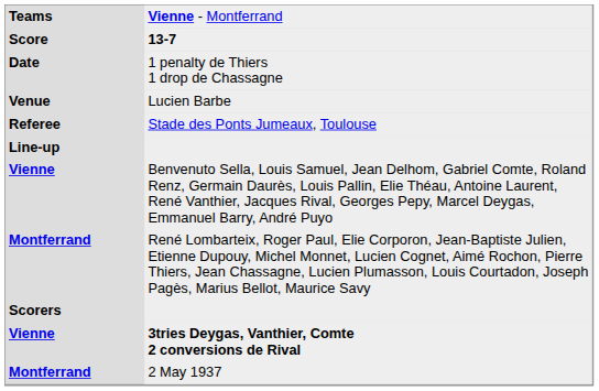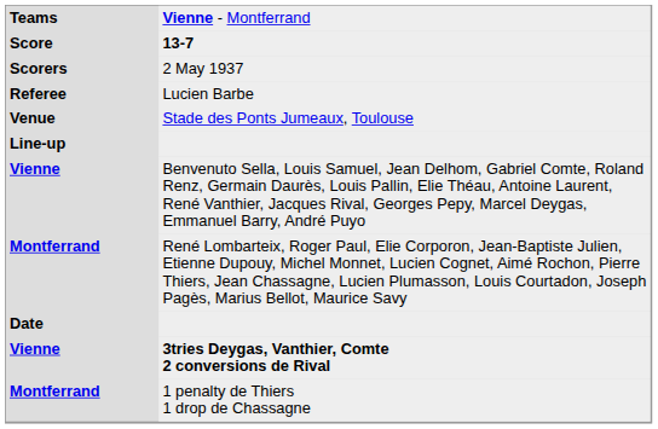row 3 | column 1: Date -> Scorers
row 3 | column 2: 1 penalty de Thiers 1 drop de Chassagne -> 2 May 1937
row 4 | column 1: Venue -> Referee
row 5 | column 1: Referee -> Venue
row 9 | column 1: Scorers -> Date
row 11 | column 2: 2 May 1937 -> 1 penalty de Thiers 1 drop de Chassagne
